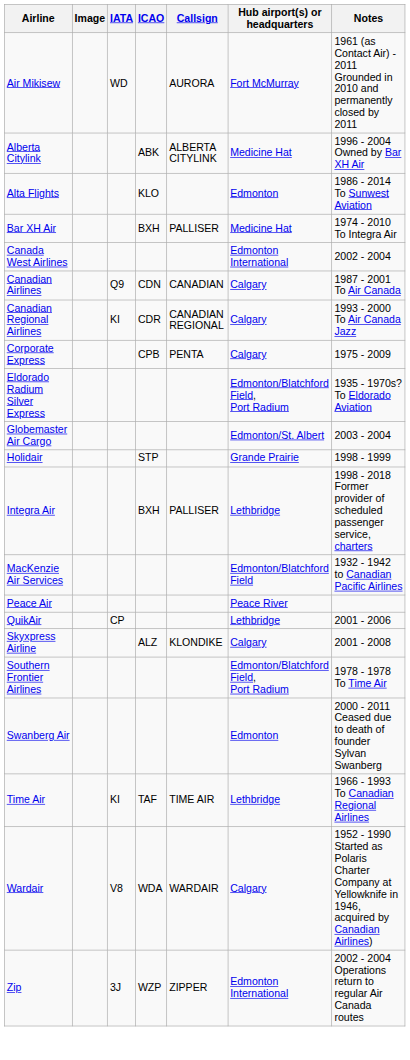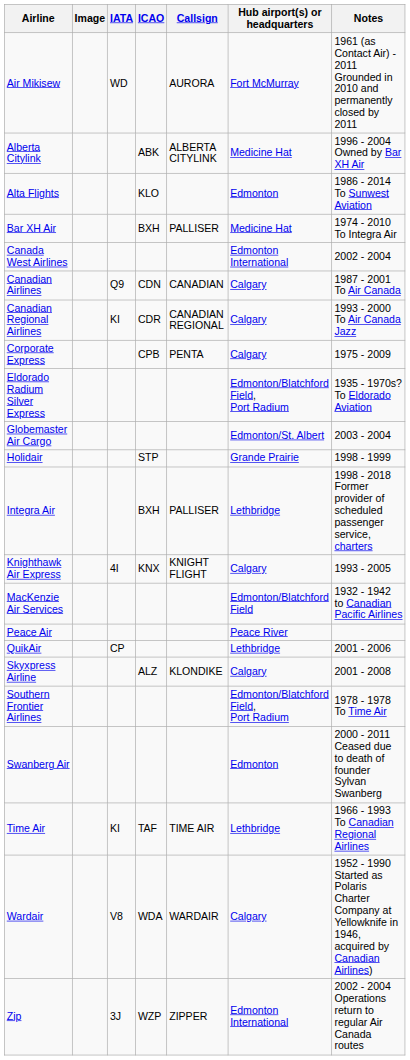+ row: Knighthawk Air Express | 4I | KNX | KNIGHT FLIGHT | Calgary | 1993 - 2005
